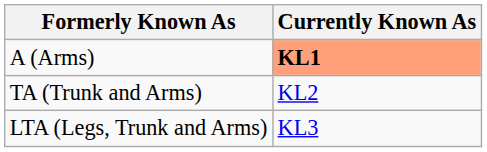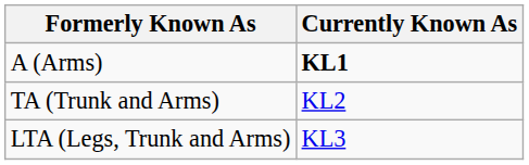A (Arms) | Currently Known As: lightsalmon background -> no background
